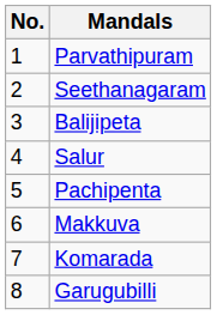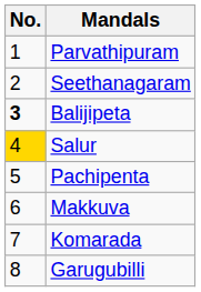Balijipeta | No.: normal -> bold
Salur | No.: no background -> gold background
